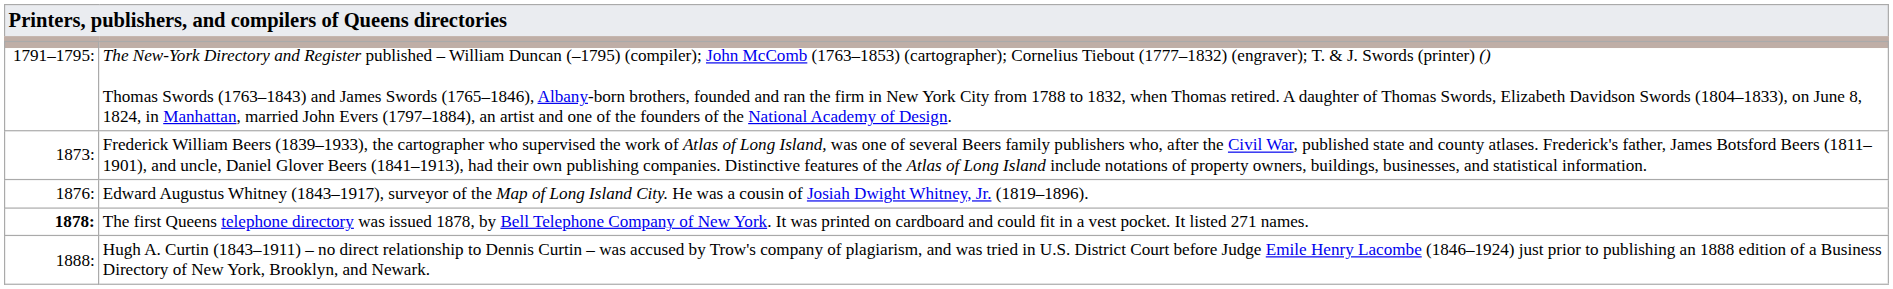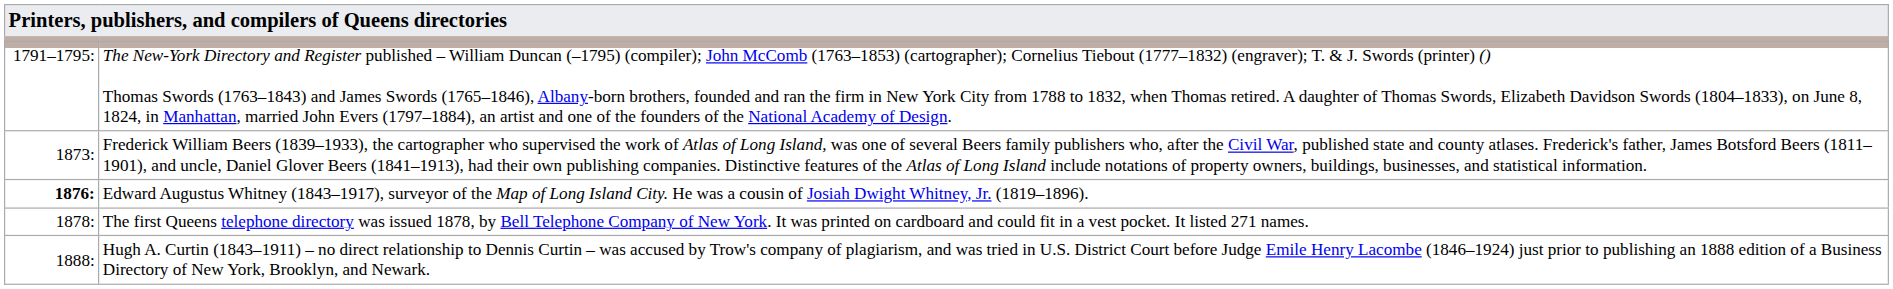row 4 | column 1: normal -> bold
row 5 | column 1: bold -> normal
